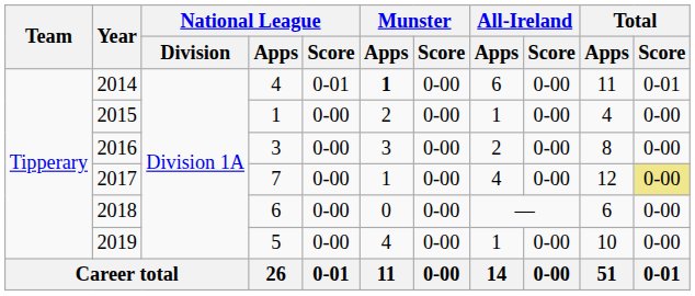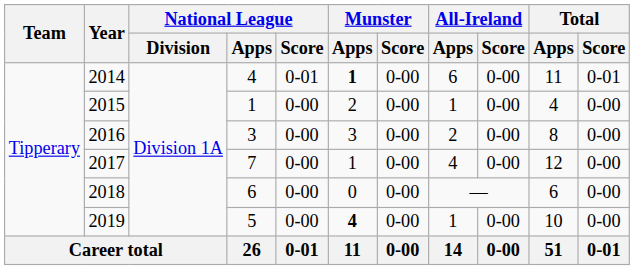2017 | Total / Score: khaki background -> no background
2019 | Munster / Apps: normal -> bold
